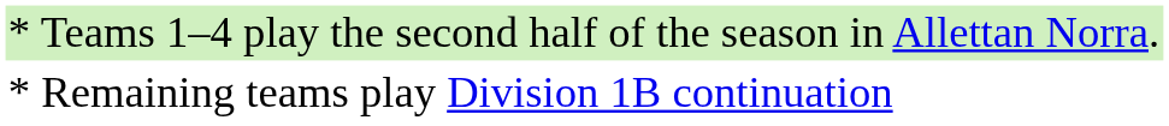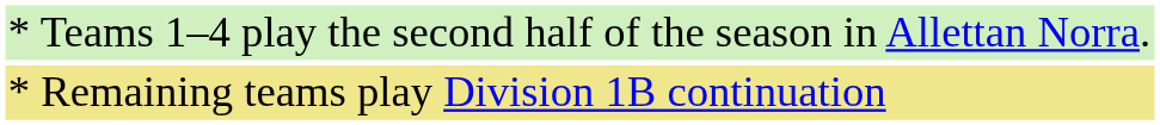row 2 | column 1: no background -> khaki background
